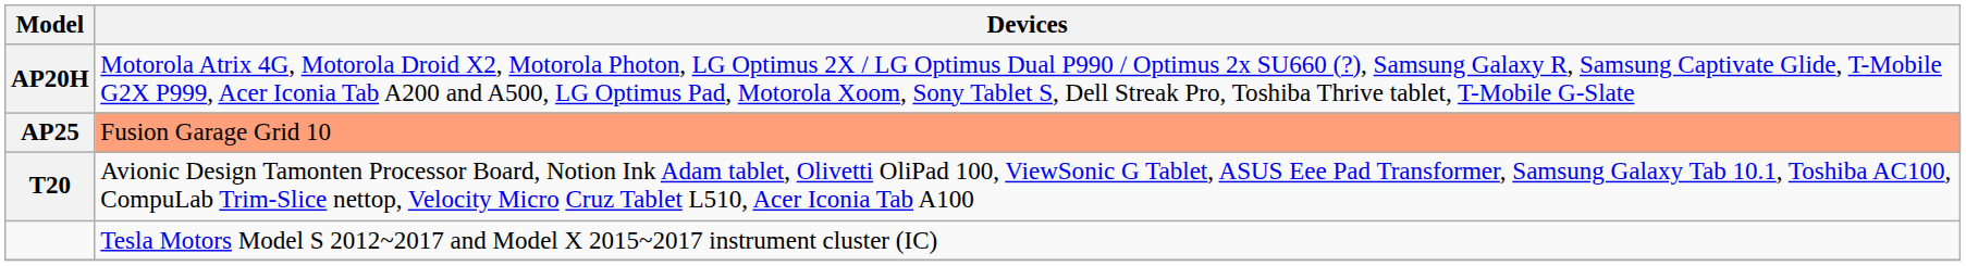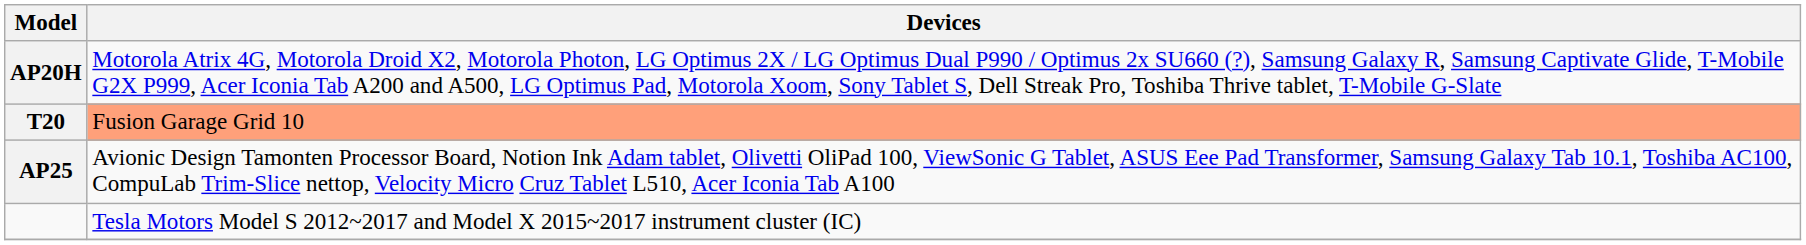row 3 | Model: AP25 -> T20
row 4 | Model: T20 -> AP25
